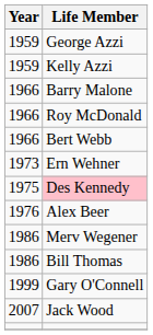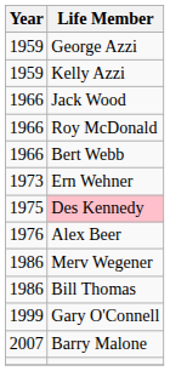row 4 | Life Member: Barry Malone -> Jack Wood
row 13 | Life Member: Jack Wood -> Barry Malone
